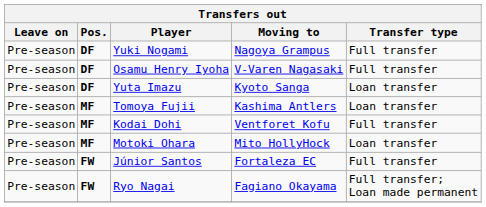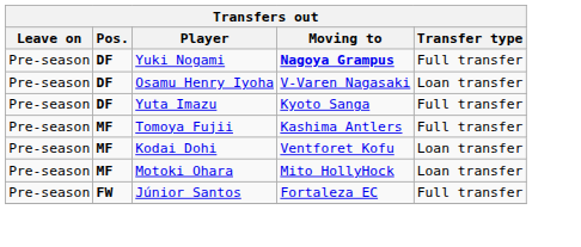Yuki Nogami | Moving to: normal -> bold
Osamu Henry Iyoha | Transfer type: Full transfer -> Loan transfer
Yuta Imazu | Transfer type: Loan transfer -> Full transfer
Tomoya Fujii | Transfer type: Loan transfer -> Full transfer
Kodai Dohi | Transfer type: Full transfer -> Loan transfer
- row: Pre-season | FW | Ryo Nagai | Fagiano Okayama | Full transfer; Loan made permanent
